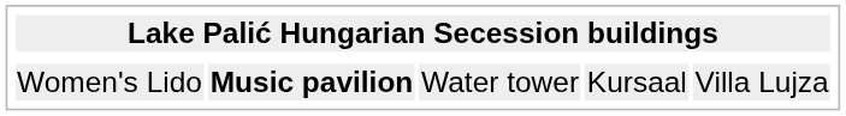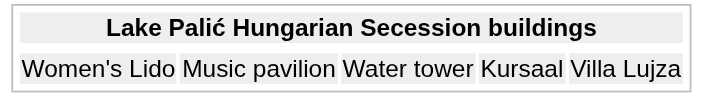Women's Lido | column 2: bold -> normal
